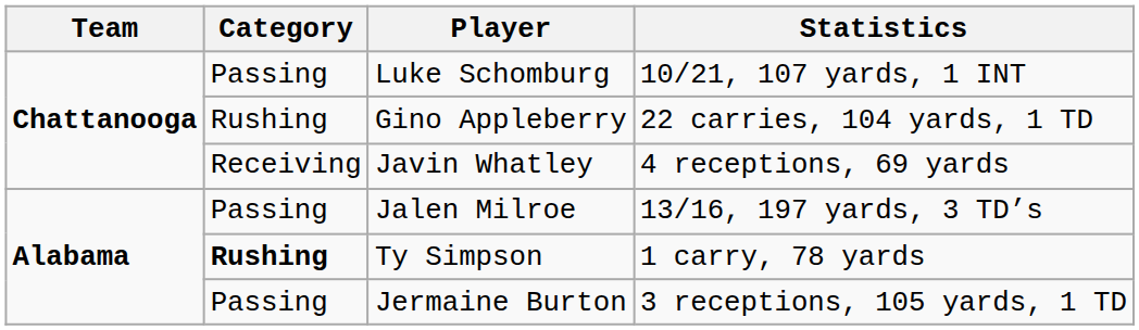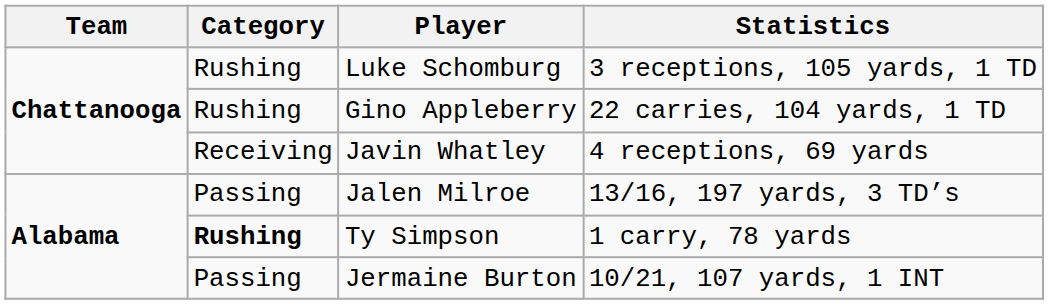Luke Schomburg | Category: Passing -> Rushing
Luke Schomburg | Statistics: 10/21, 107 yards, 1 INT -> 3 receptions, 105 yards, 1 TD
Jermaine Burton | Statistics: 3 receptions, 105 yards, 1 TD -> 10/21, 107 yards, 1 INT
